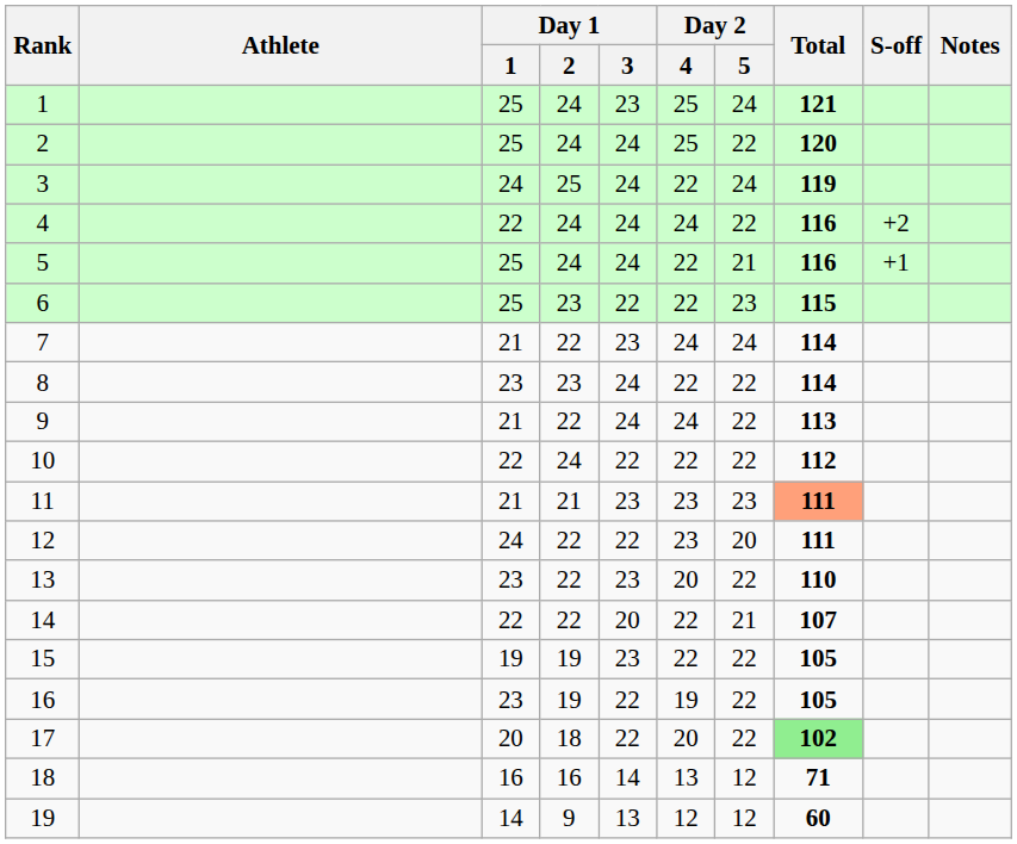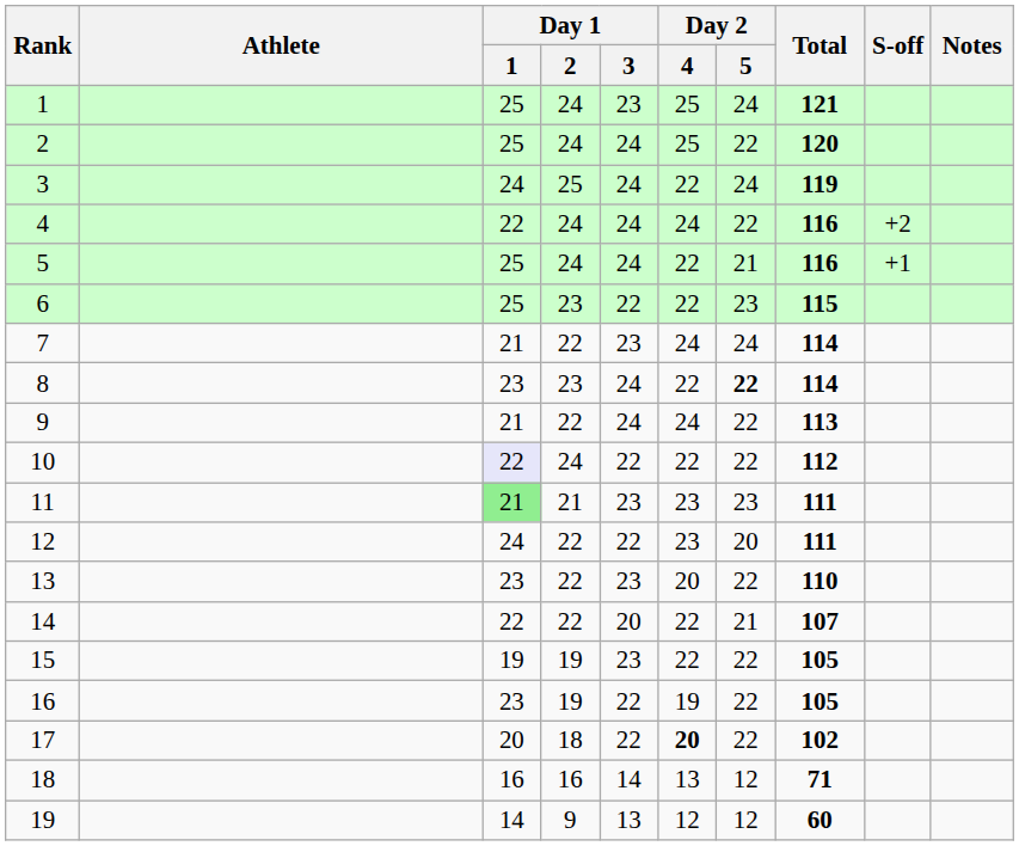8 | Day 2 / 5: normal -> bold
10 | Day 1 / 1: no background -> lavender background
11 | Day 1 / 1: no background -> lightgreen background
11 | Total: lightsalmon background -> no background
17 | Day 2 / 4: normal -> bold
17 | Total: lightgreen background -> no background
